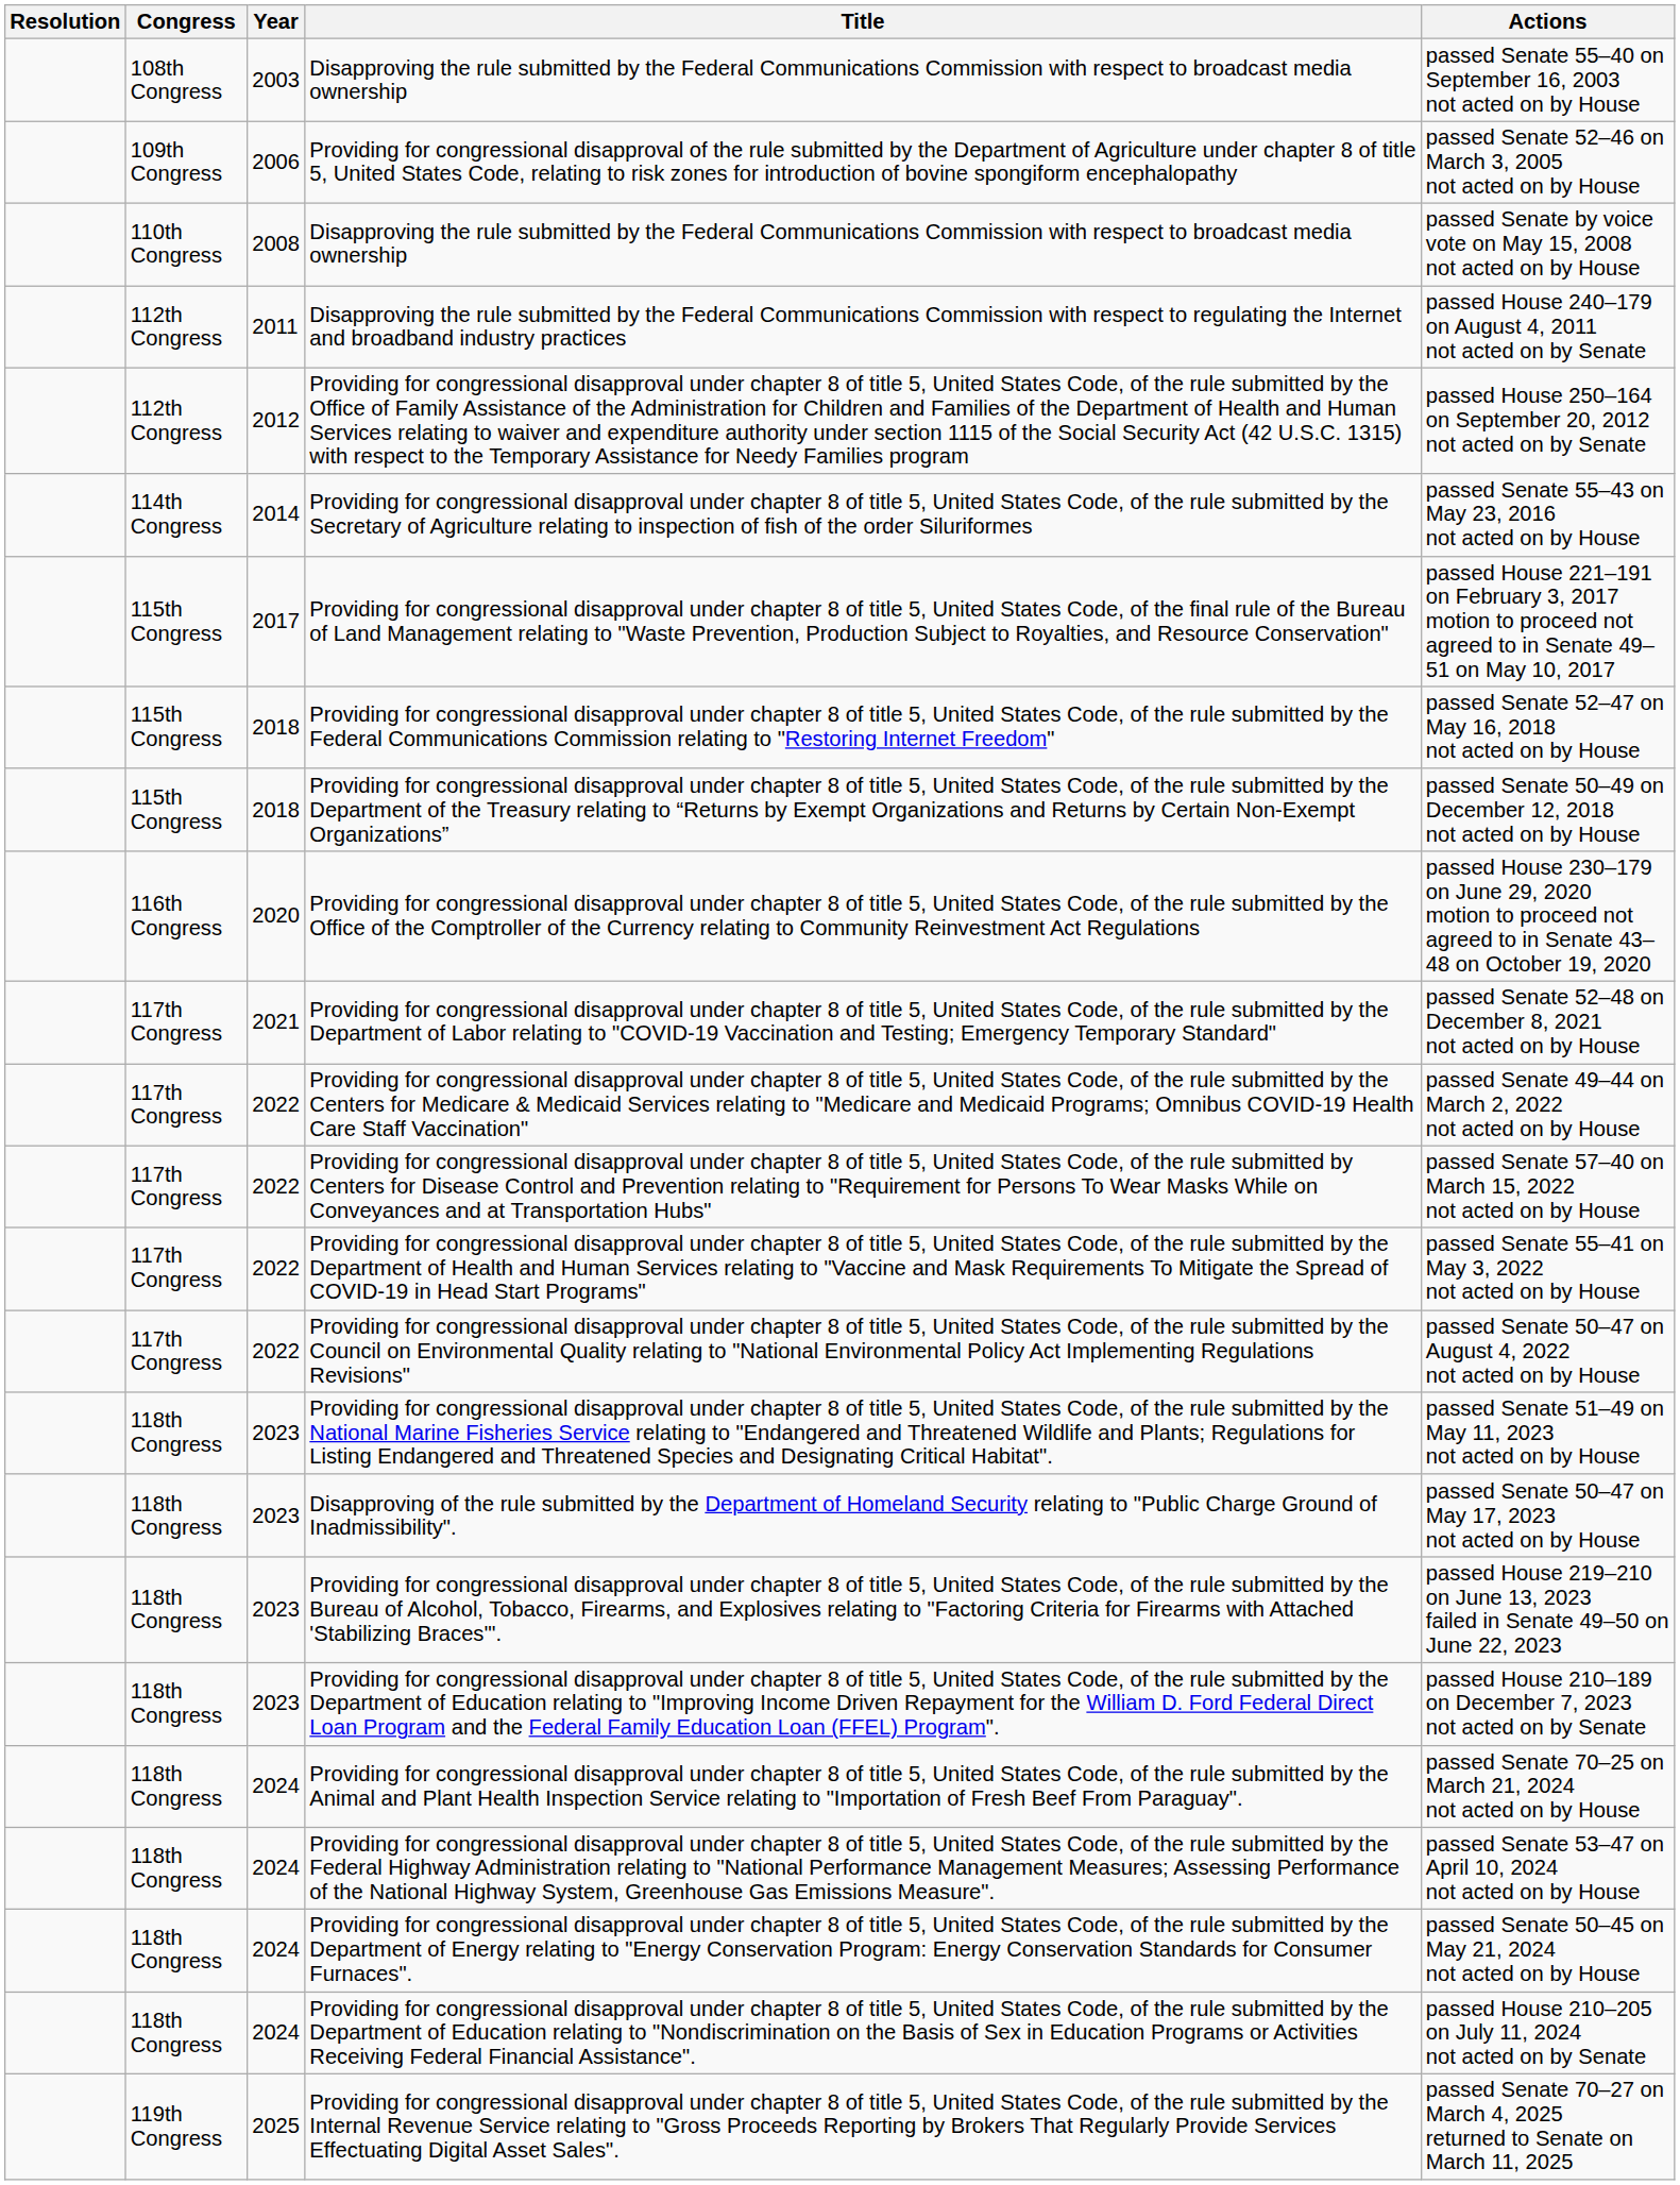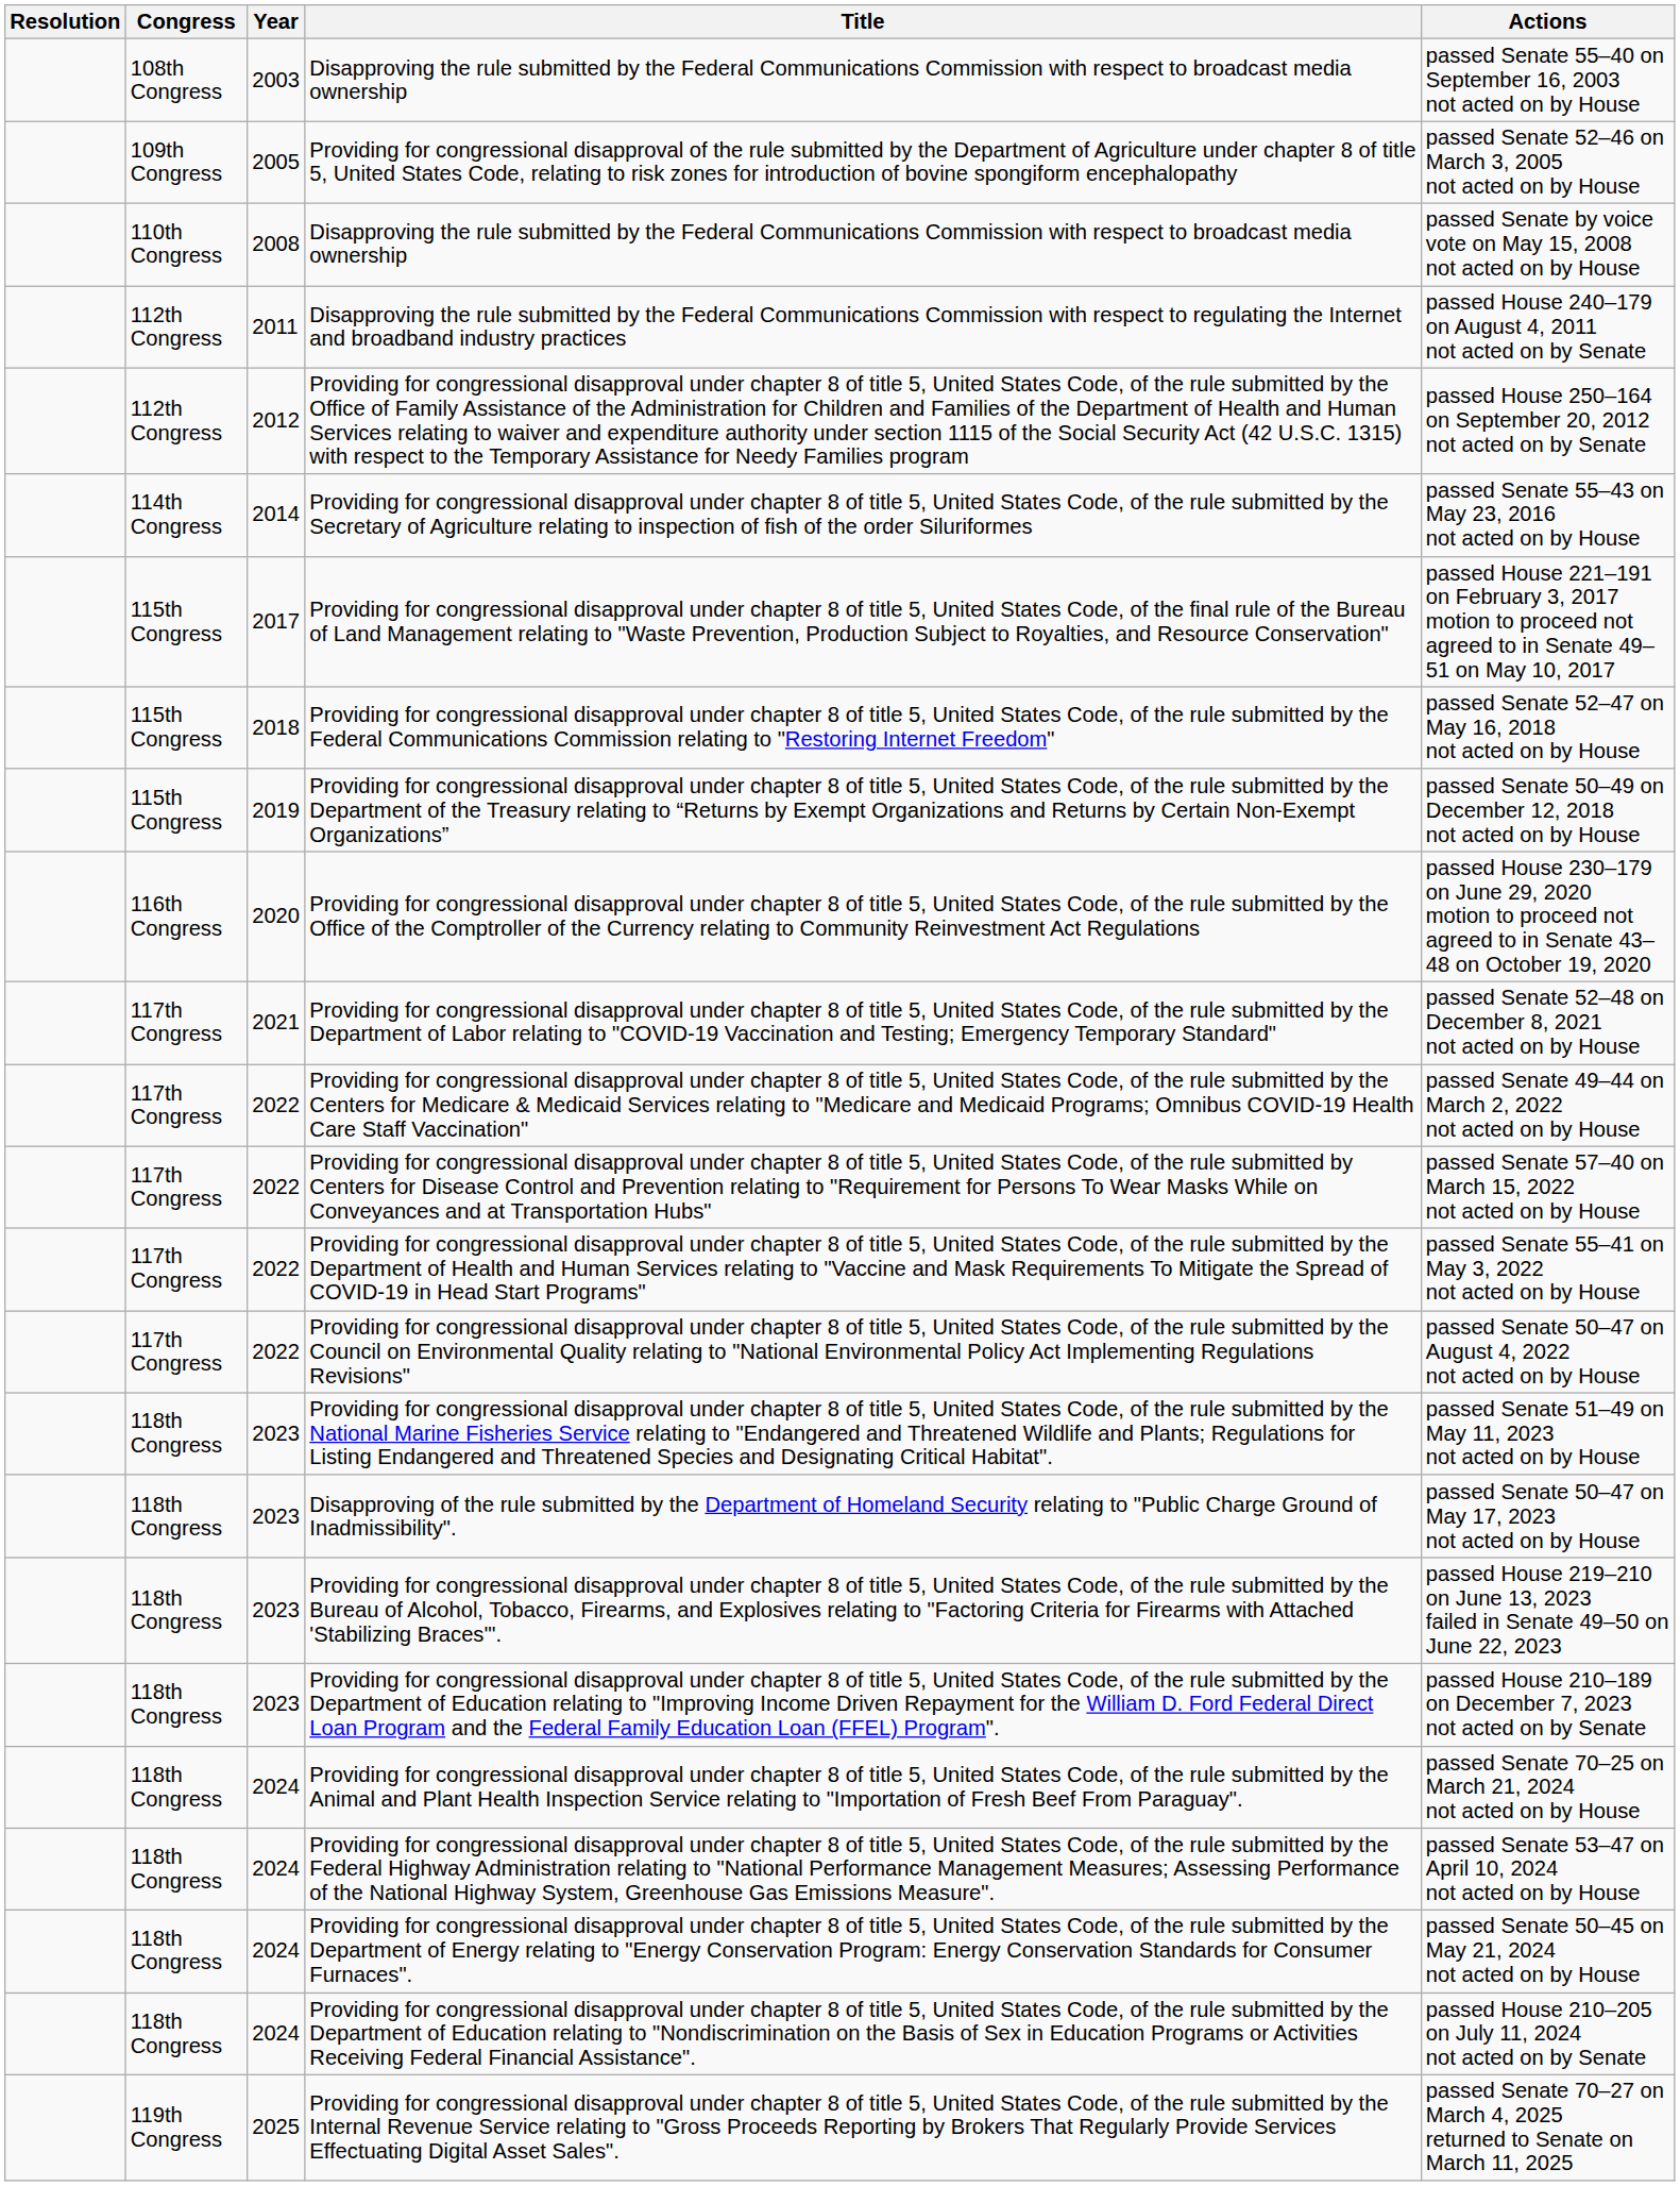row 3 | Year: 2006 -> 2005
row 10 | Year: 2018 -> 2019
